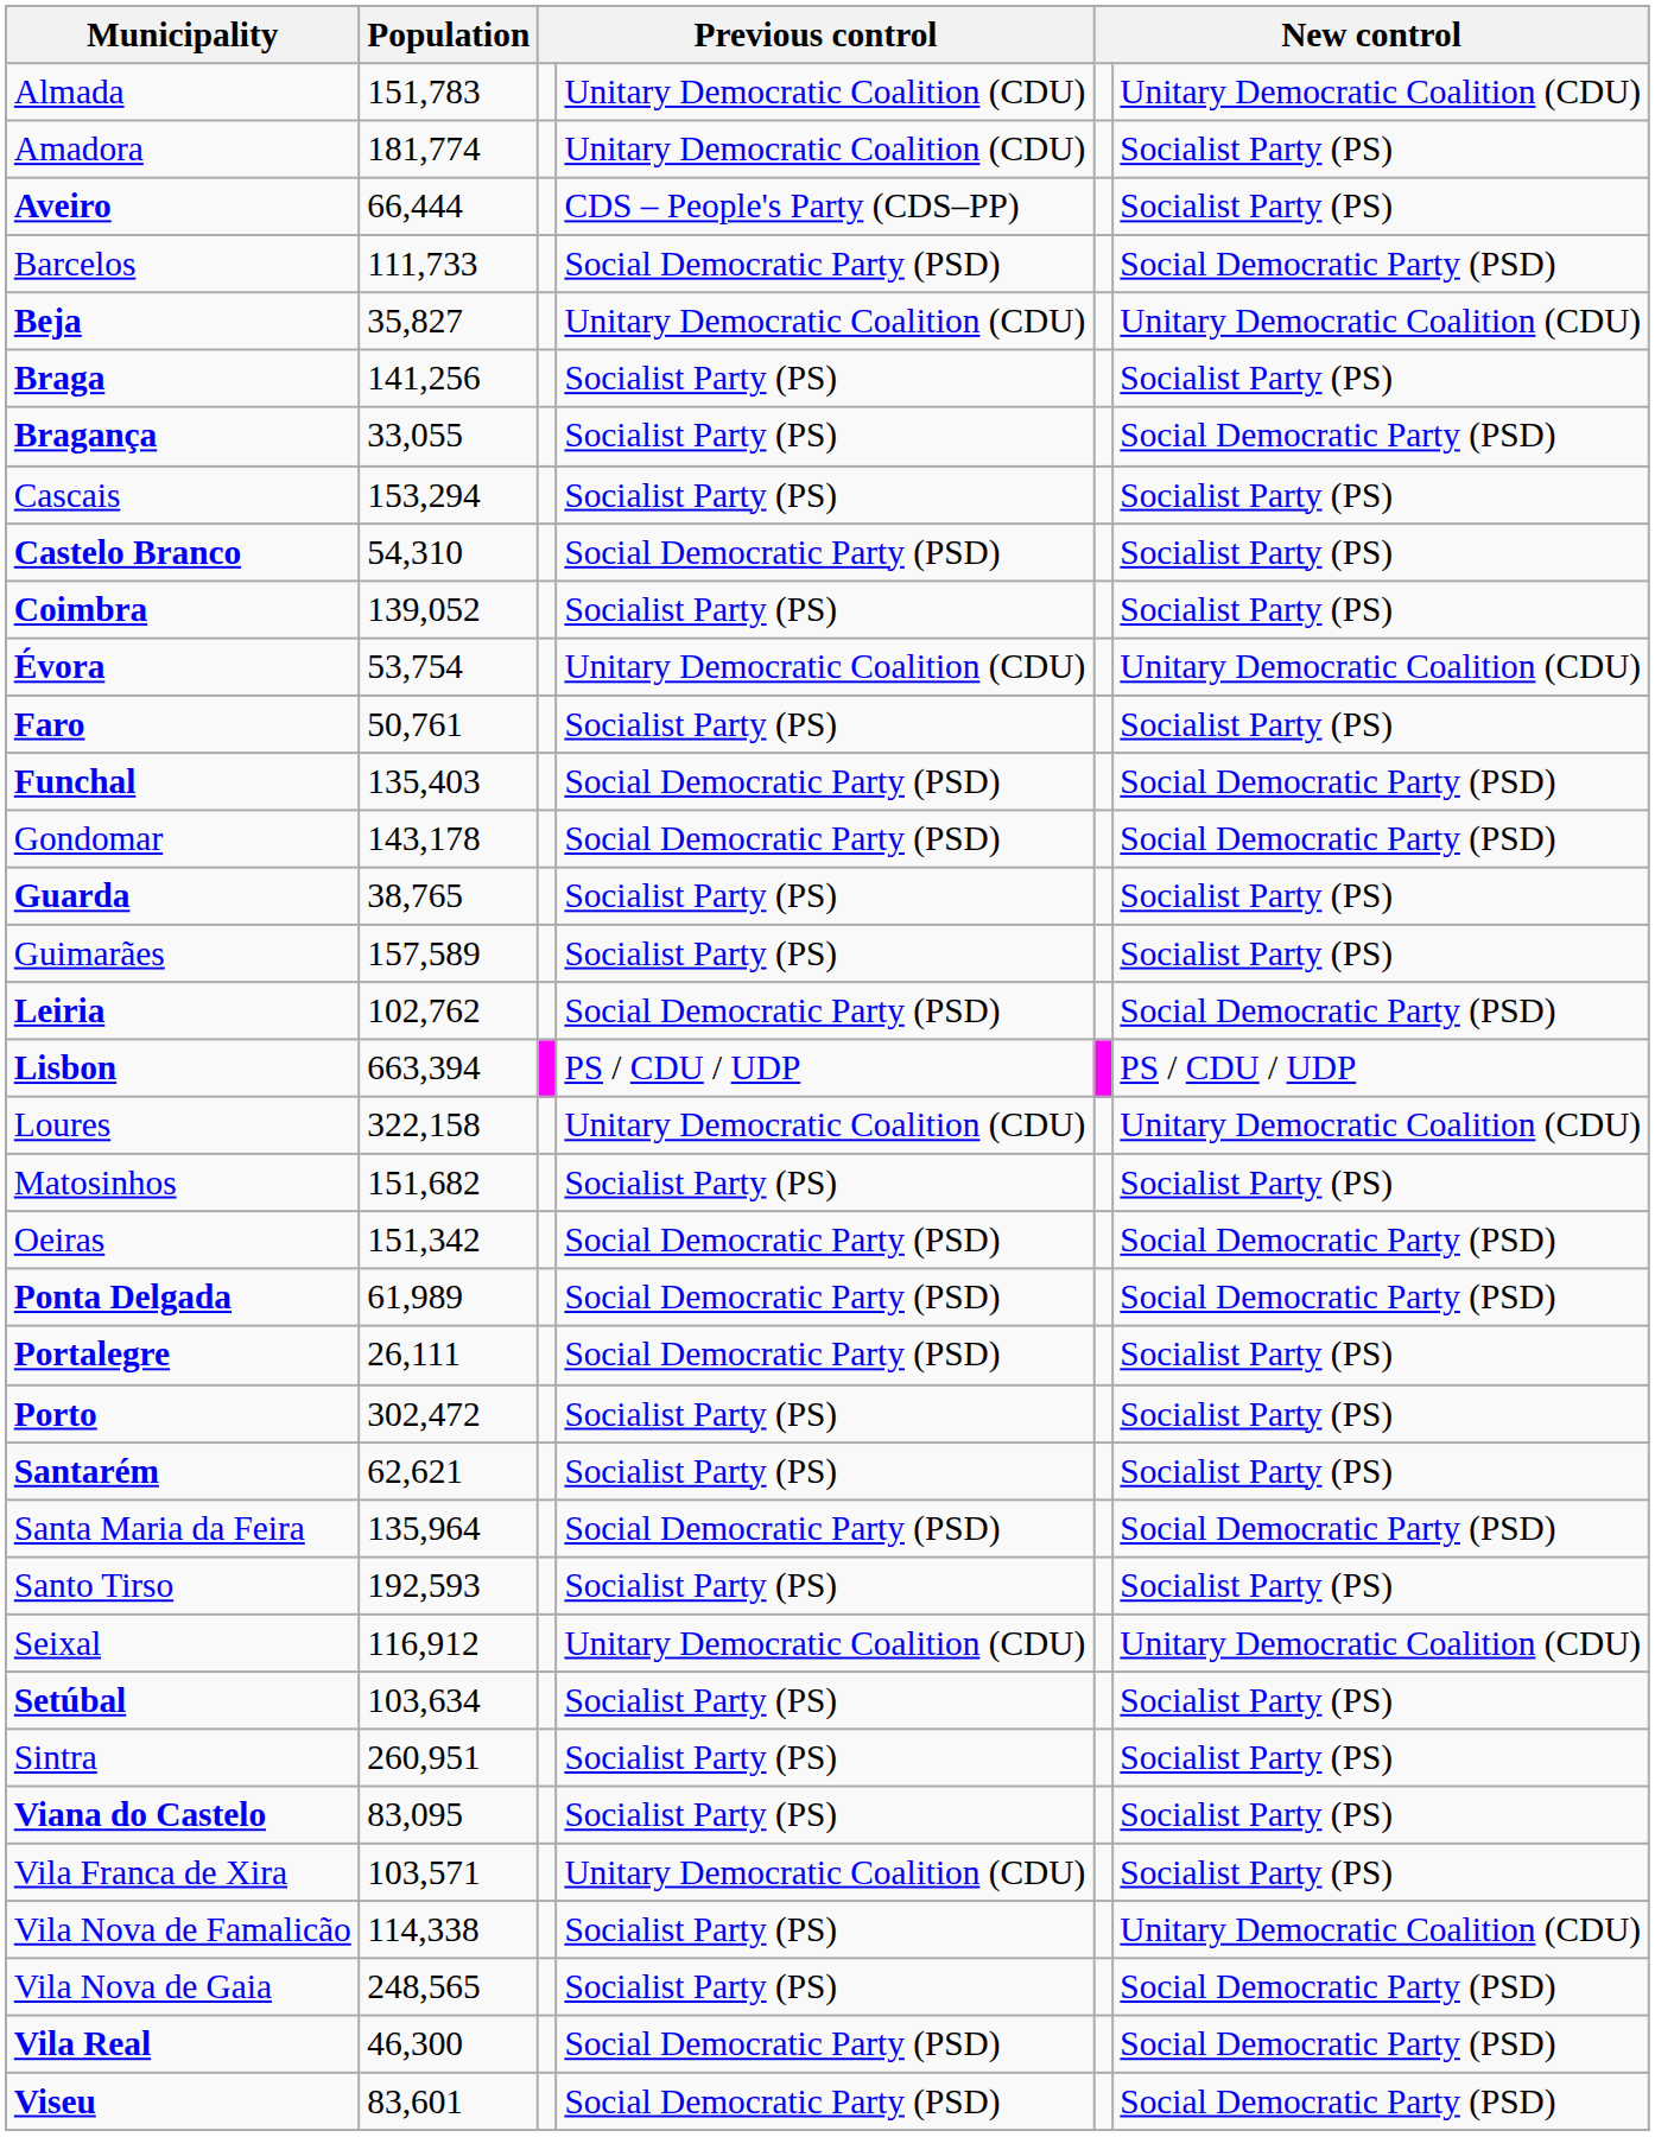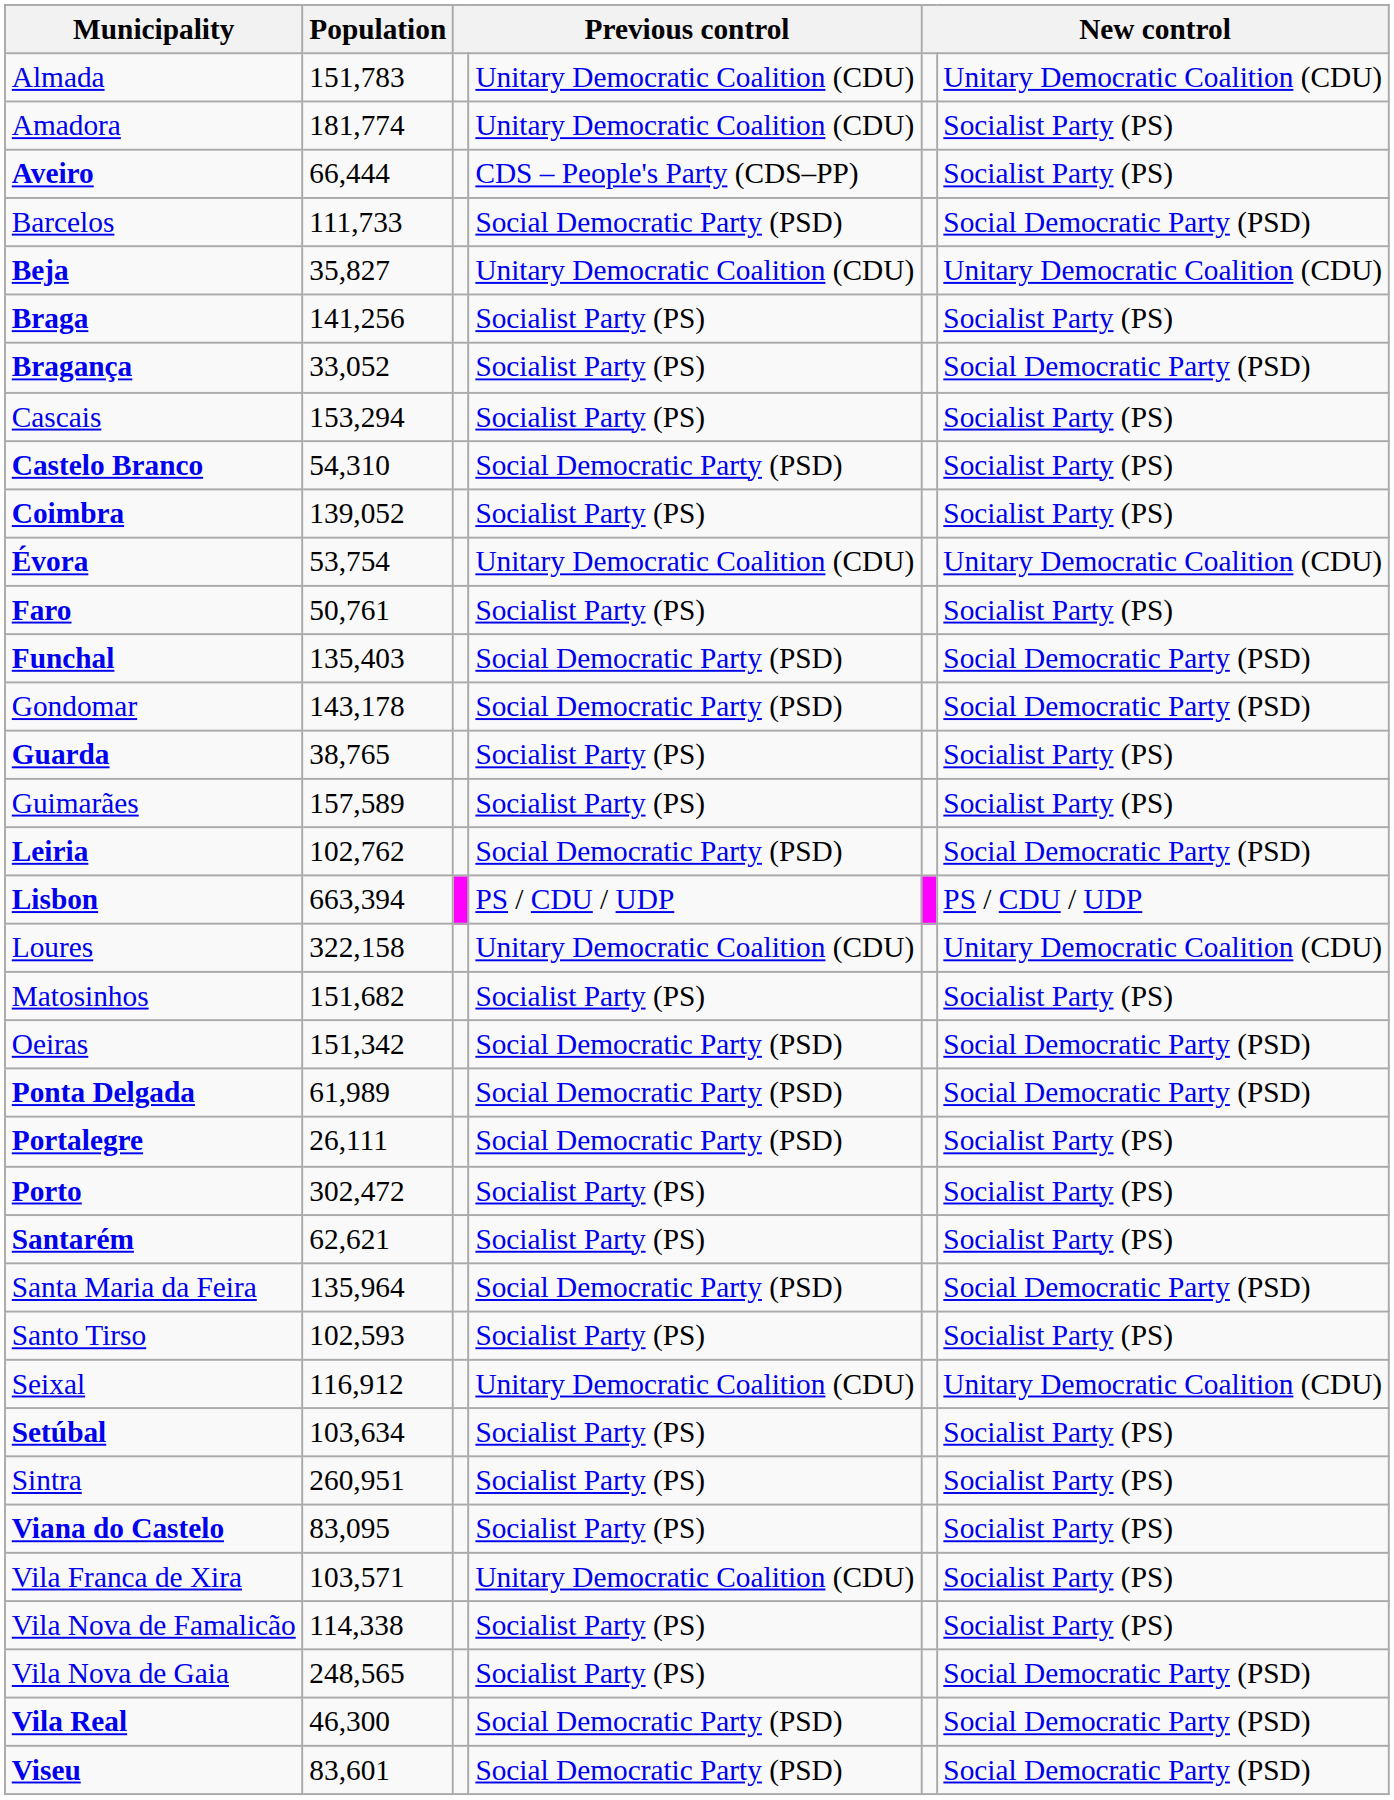Bragança | Population: 33,055 -> 33,052
Santo Tirso | Population: 192,593 -> 102,593
Vila Nova de Famalicão | column 6: Unitary Democratic Coalition (CDU) -> Socialist Party (PS)
